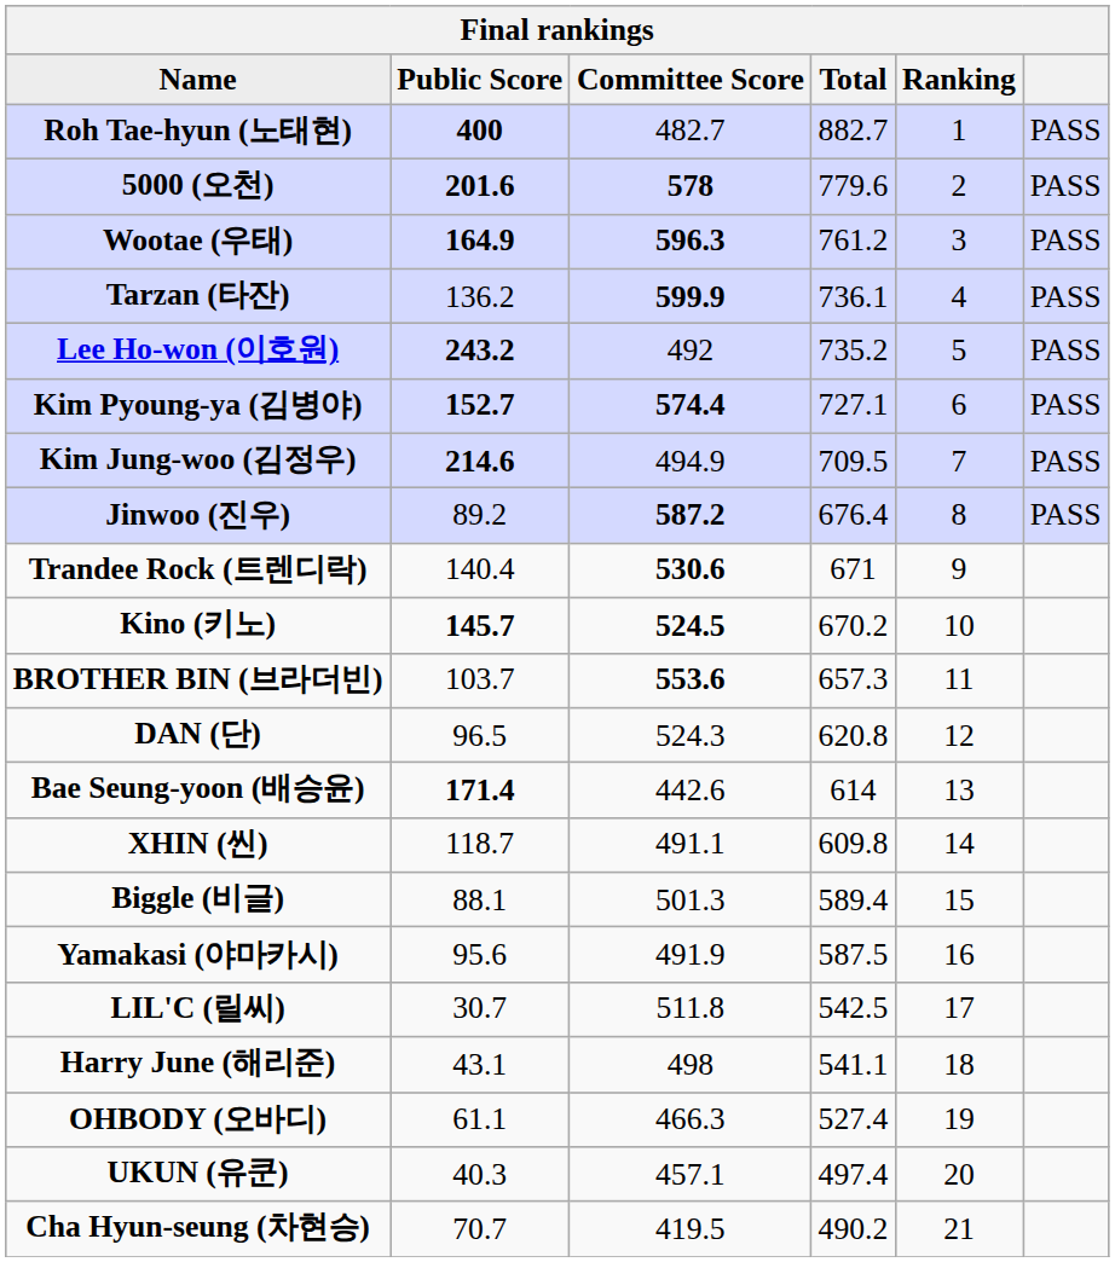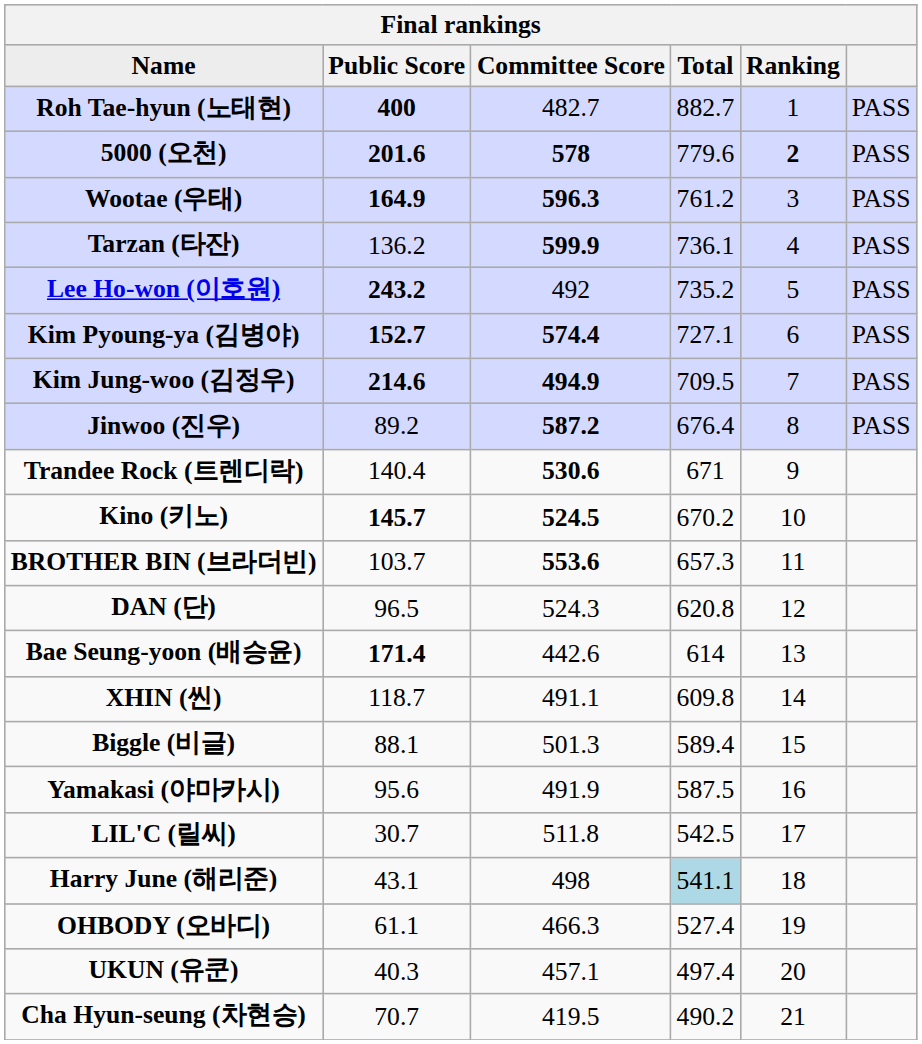5000 (오천) | Ranking: normal -> bold
Kim Jung-woo (김정우) | Committee Score: normal -> bold
Harry June (해리준) | Total: no background -> lightblue background
